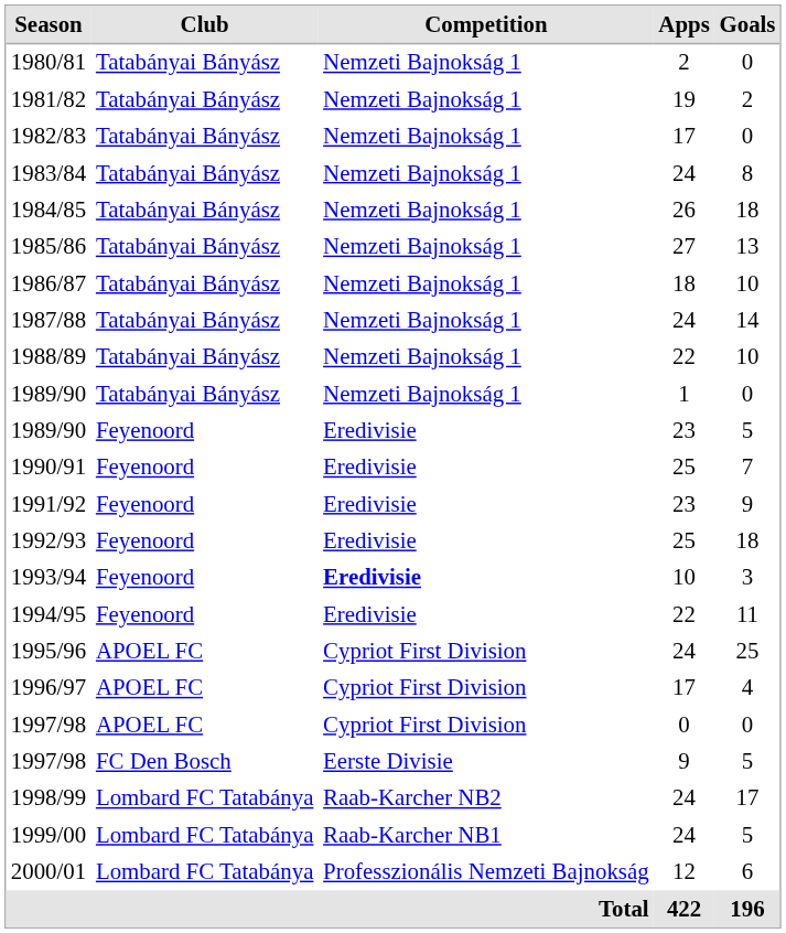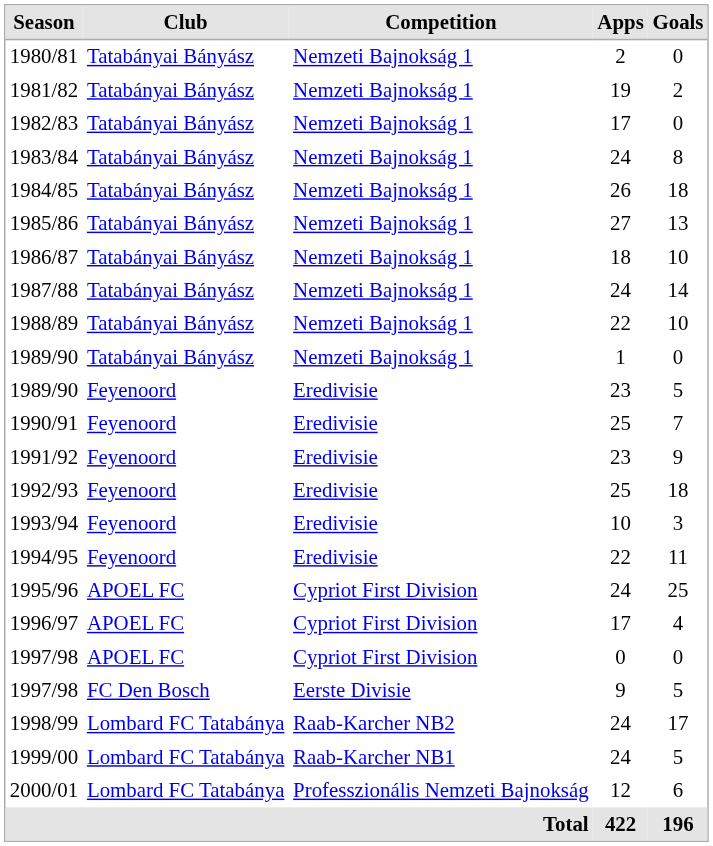1993/94 | Competition: bold -> normal
